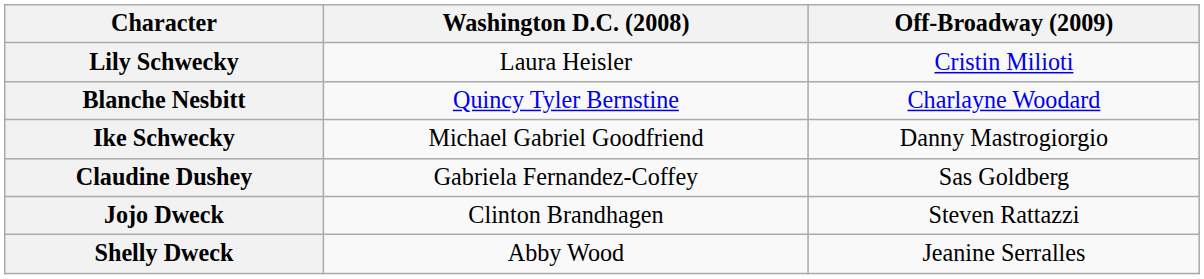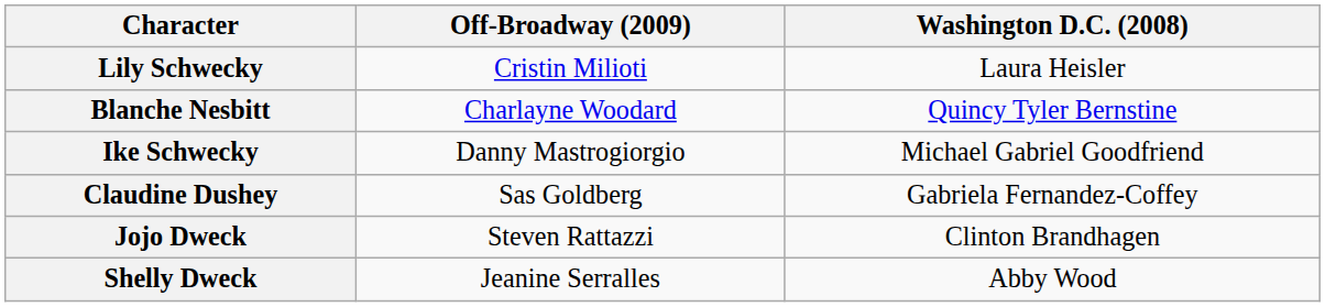columns swapped: Washington D.C. (2008) <-> Off-Broadway (2009)
